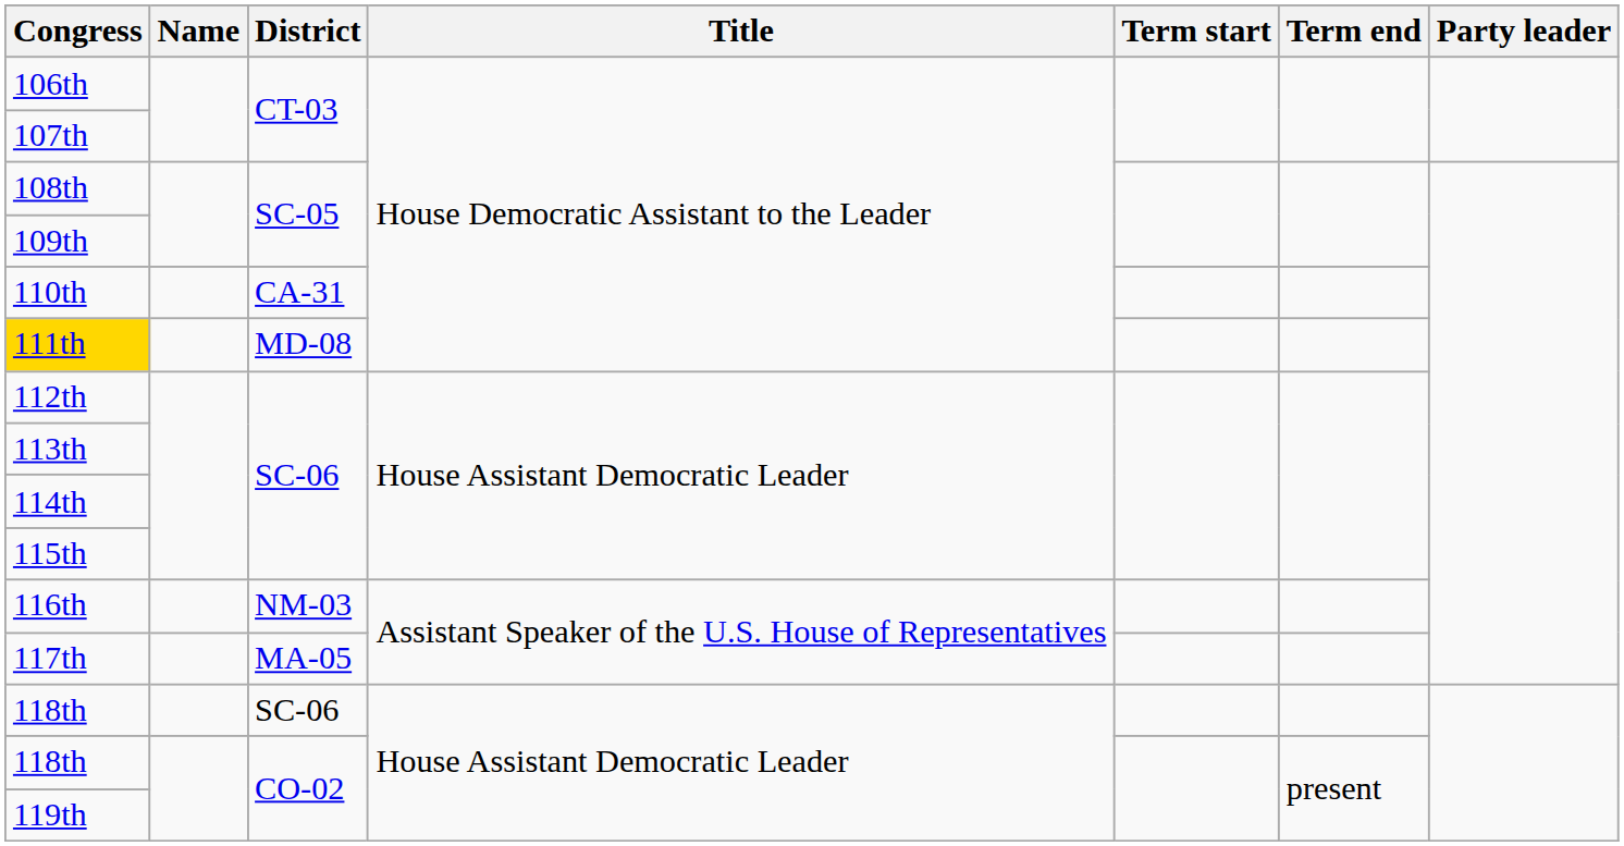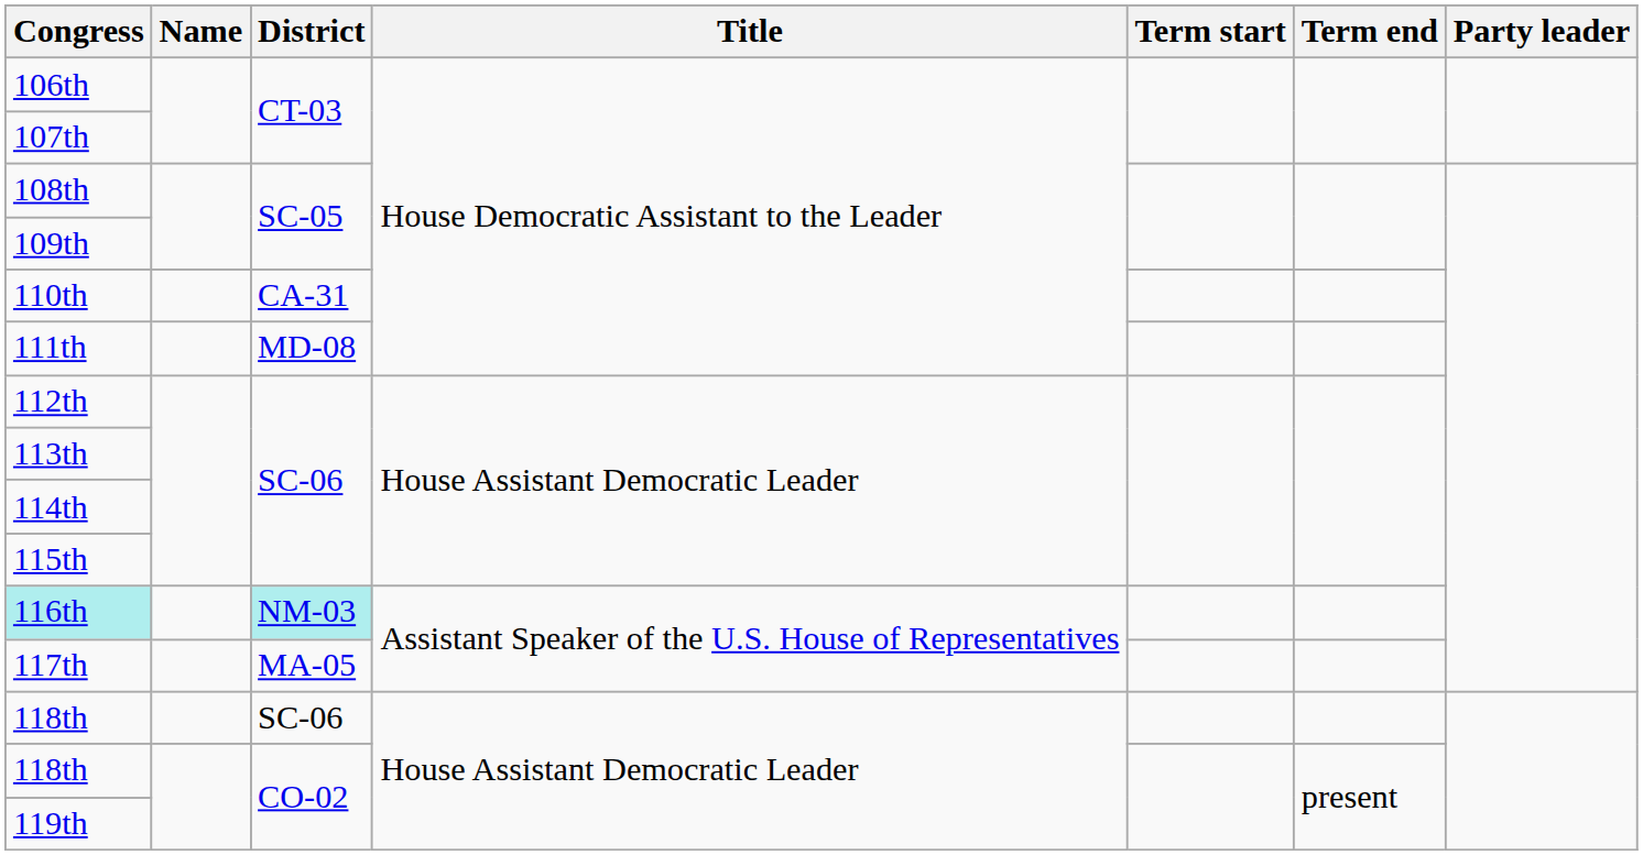111th | Congress: gold background -> no background
116th | Congress: no background -> paleturquoise background
116th | District: no background -> paleturquoise background
